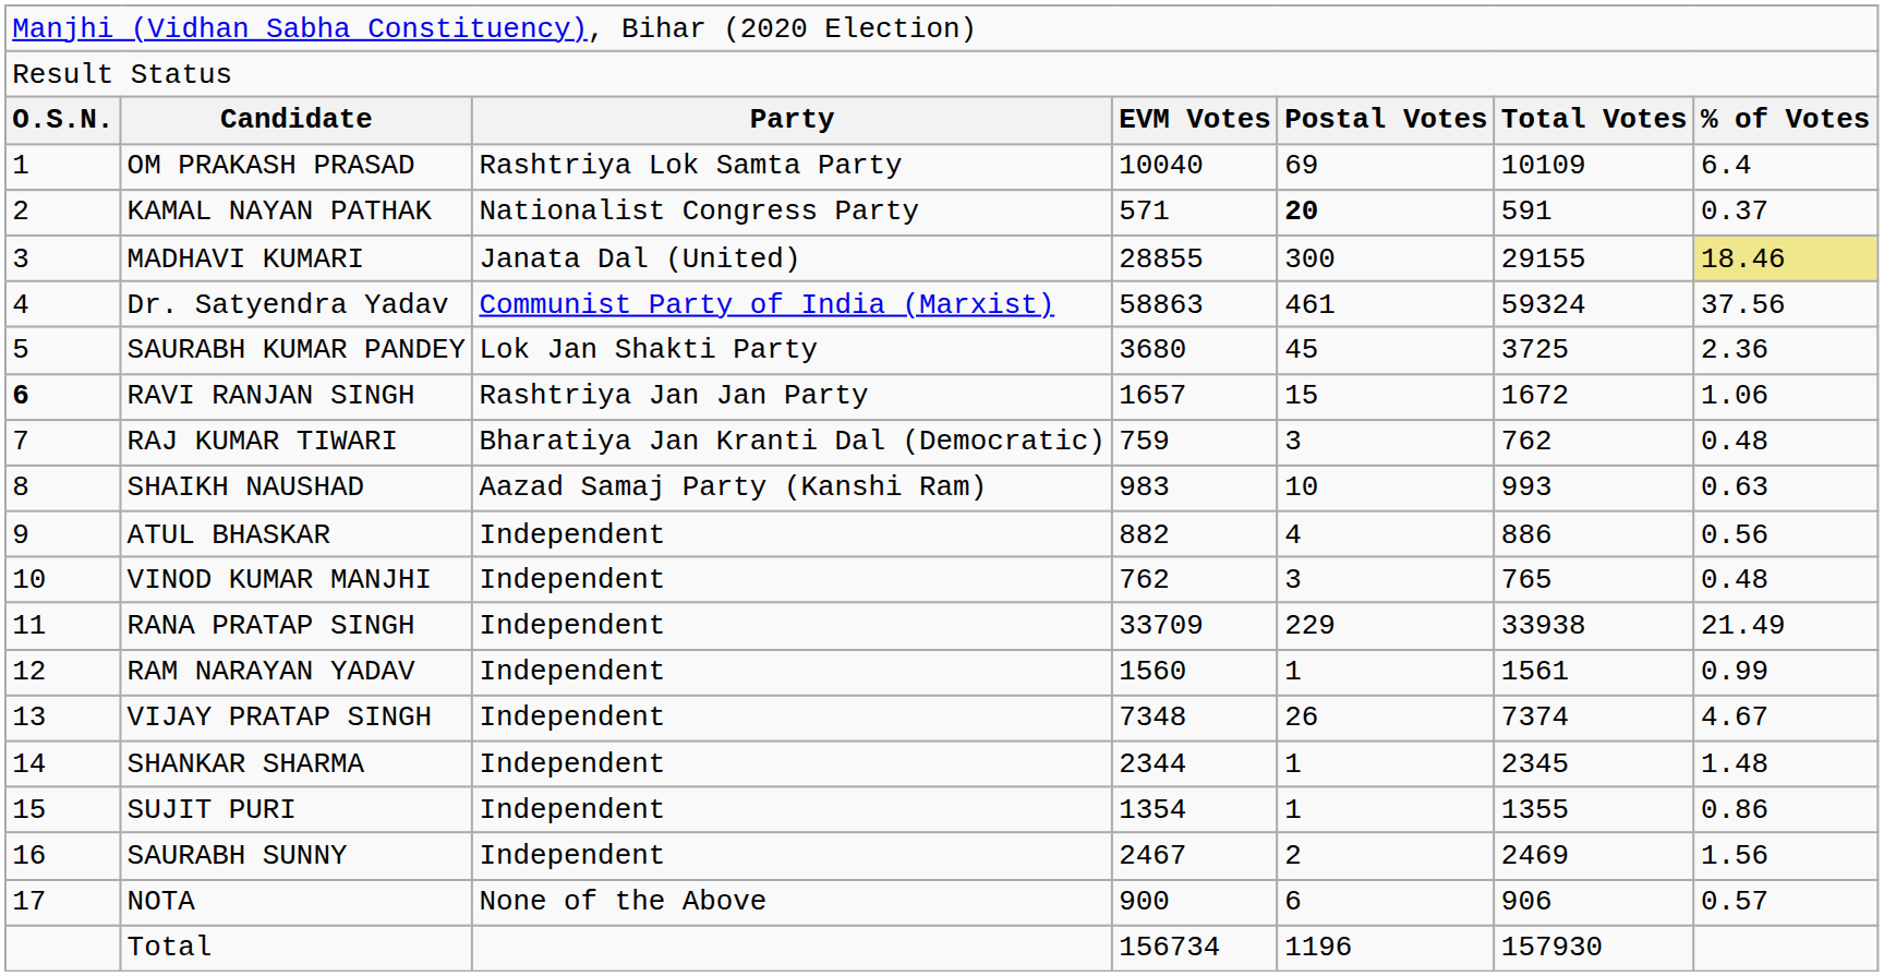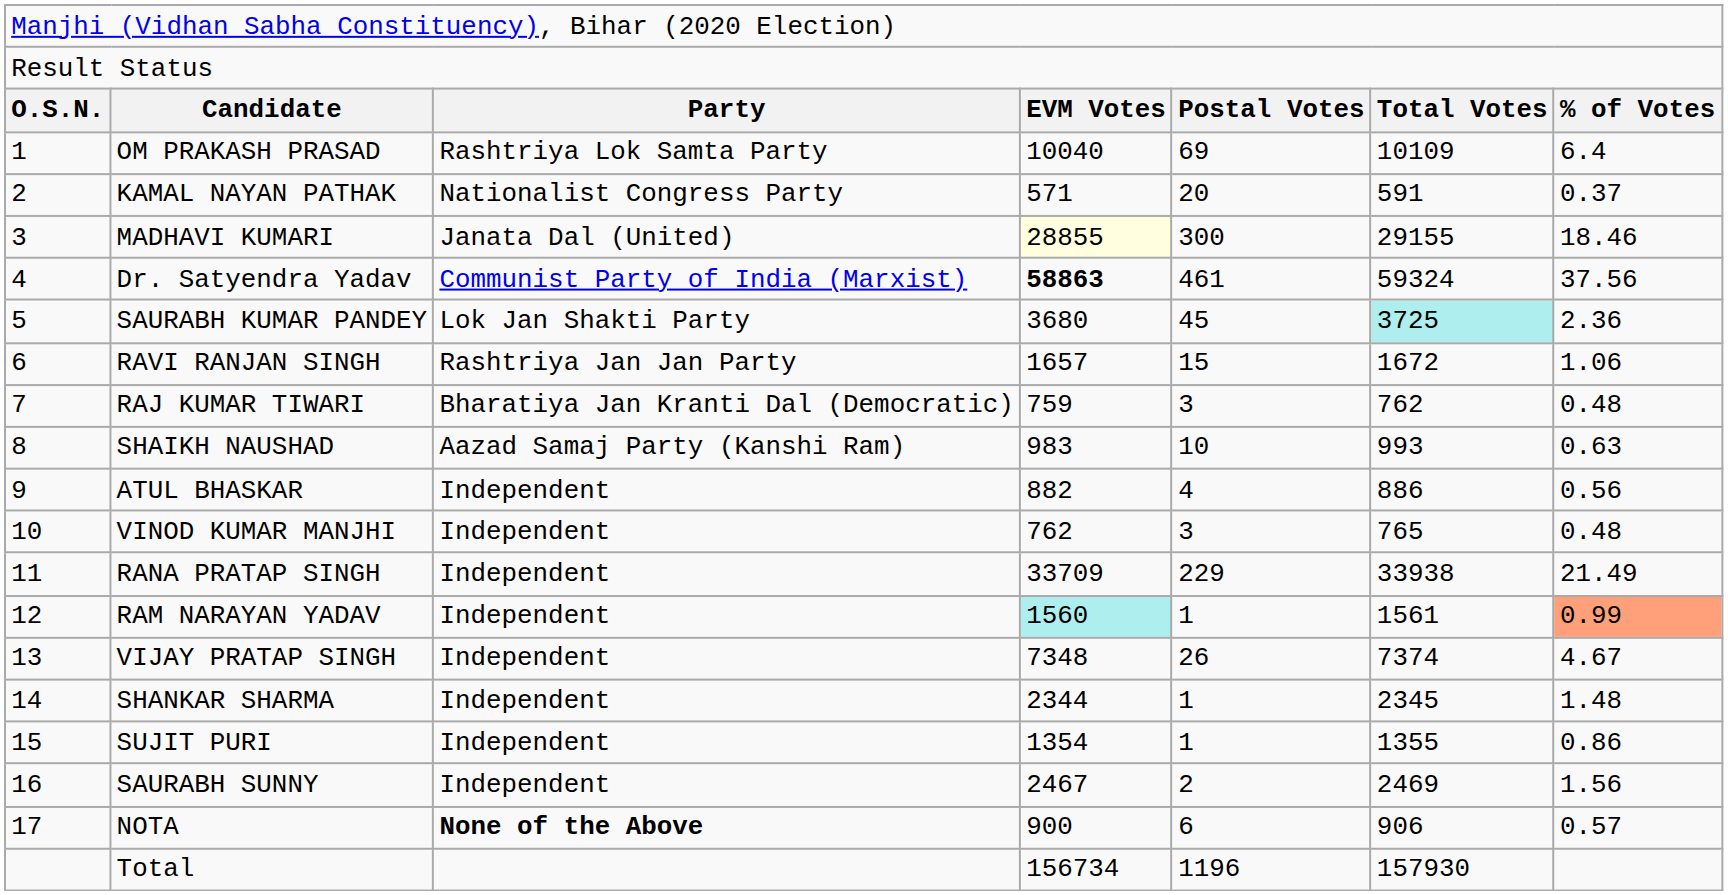KAMAL NAYAN PATHAK | column 5: bold -> normal
MADHAVI KUMARI | column 4: no background -> lightyellow background
MADHAVI KUMARI | column 7: khaki background -> no background
Dr. Satyendra Yadav | column 4: normal -> bold
SAURABH KUMAR PANDEY | column 6: no background -> paleturquoise background
RAVI RANJAN SINGH | column 1: bold -> normal
RAM NARAYAN YADAV | column 4: no background -> paleturquoise background
RAM NARAYAN YADAV | column 7: no background -> lightsalmon background
NOTA | column 3: normal -> bold
